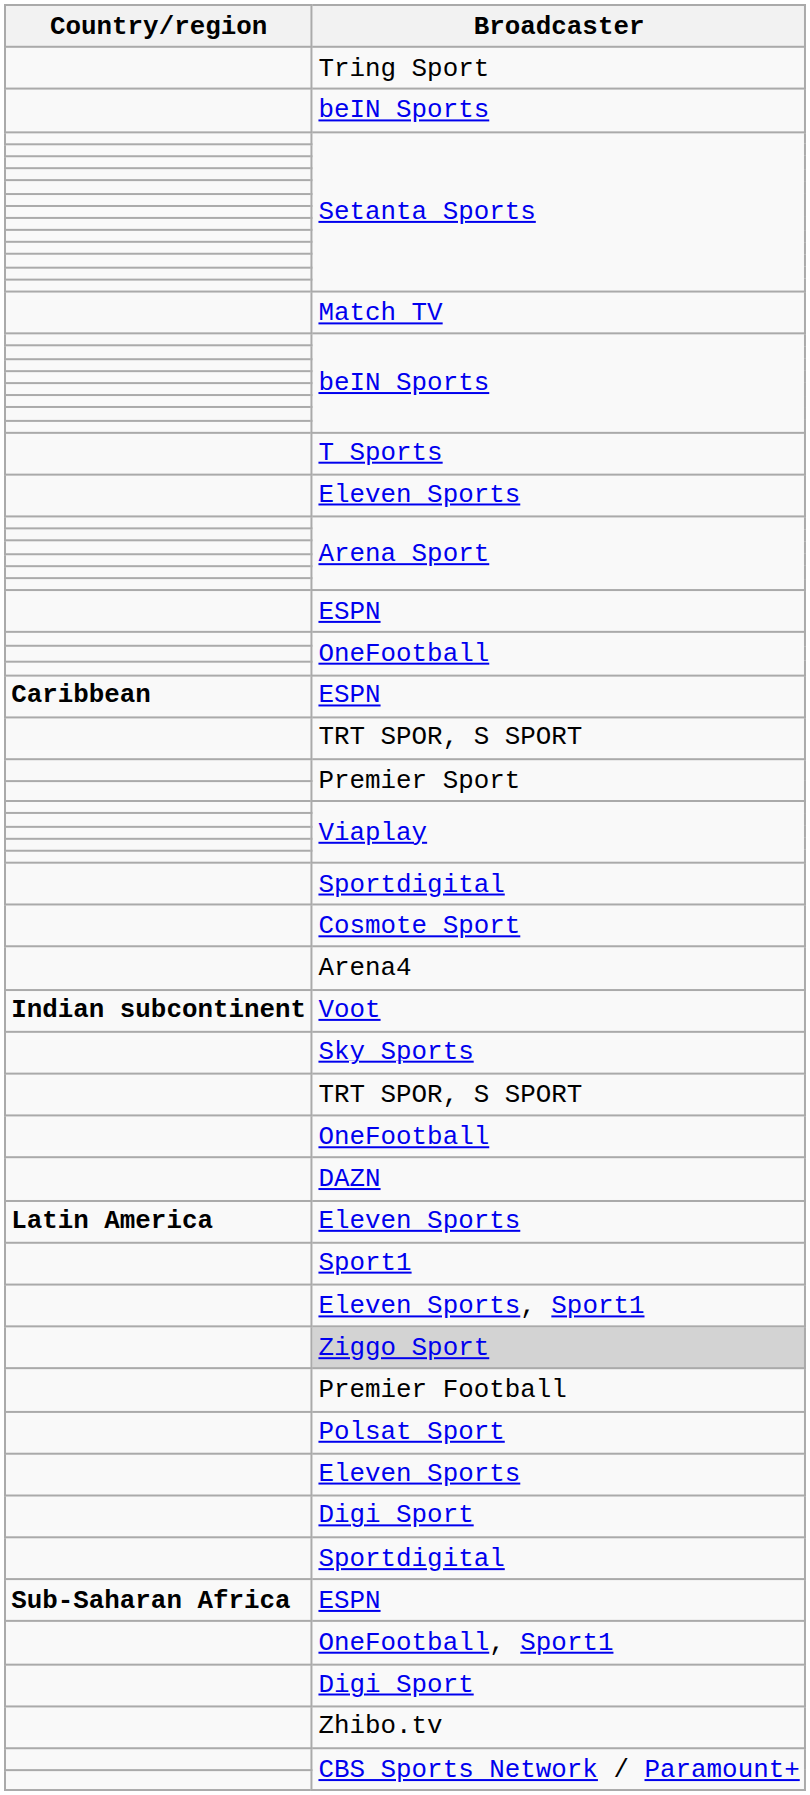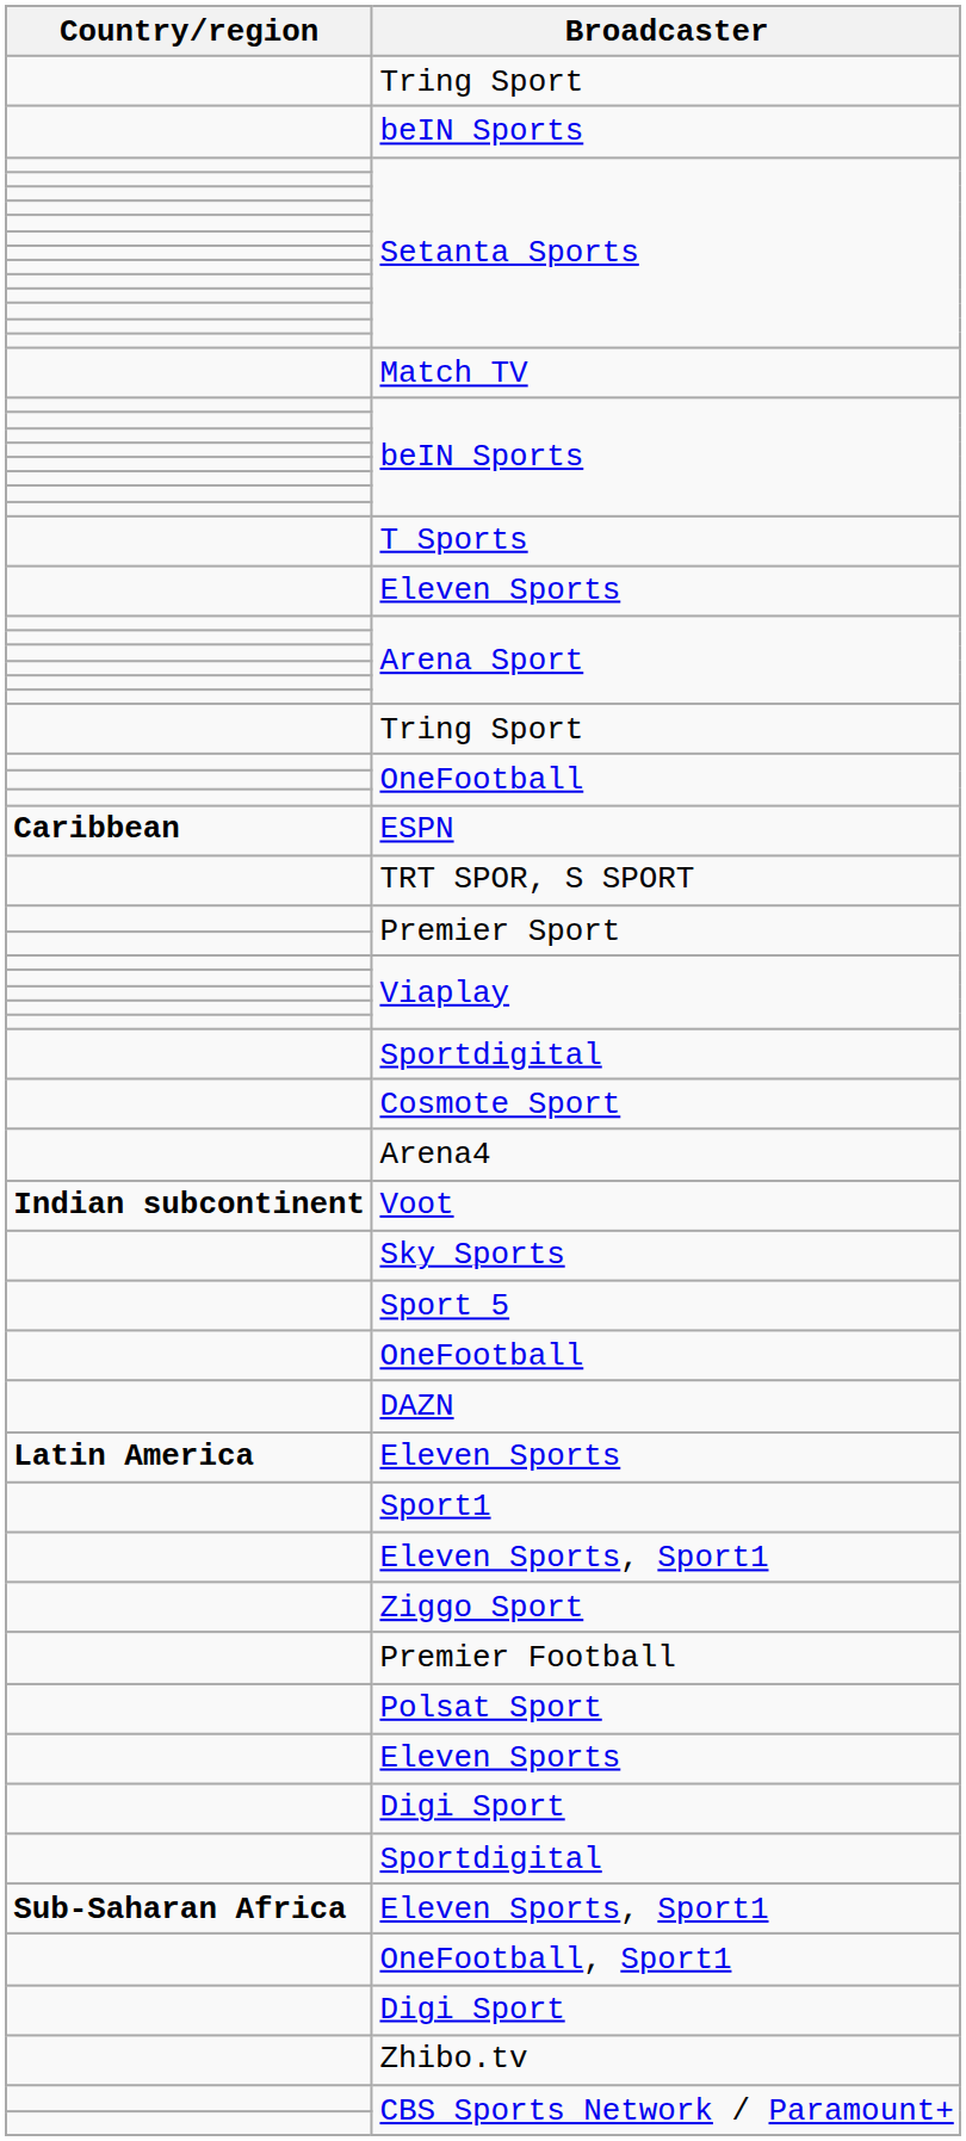row 34 | Broadcaster: ESPN -> Tring Sport
row 52 | Broadcaster: TRT SPOR, S SPORT -> Sport 5
row 58 | Broadcaster: lightgrey background -> no background
row 64 | Broadcaster: ESPN -> Eleven Sports, Sport1
